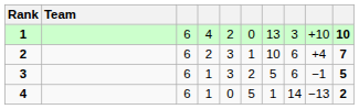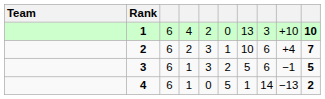columns swapped: Rank <-> Team
